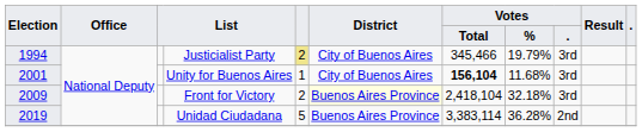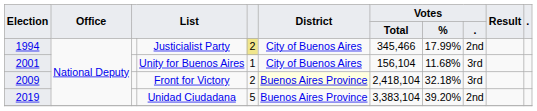Justicialist Party | Votes / %: 19.79% -> 17.99%
Justicialist Party | Votes / .: 3rd -> 2nd
Unity for Buenos Aires | Votes / Total: bold -> normal
Unidad Ciudadana | Votes / Total: 3,383,114 -> 3,383,104
Unidad Ciudadana | Votes / %: 36.28% -> 39.20%
